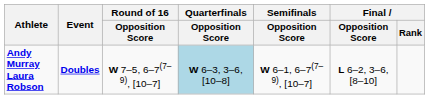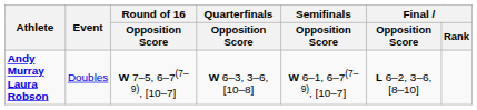Andy Murray Laura Robson | Event: bold -> normal
Andy Murray Laura Robson | Quarterfinals / Opposition Score: lightblue background -> no background
